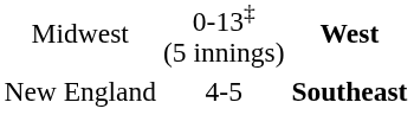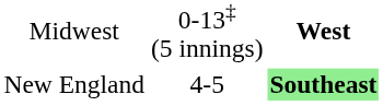New England | column 3: no background -> lightgreen background
